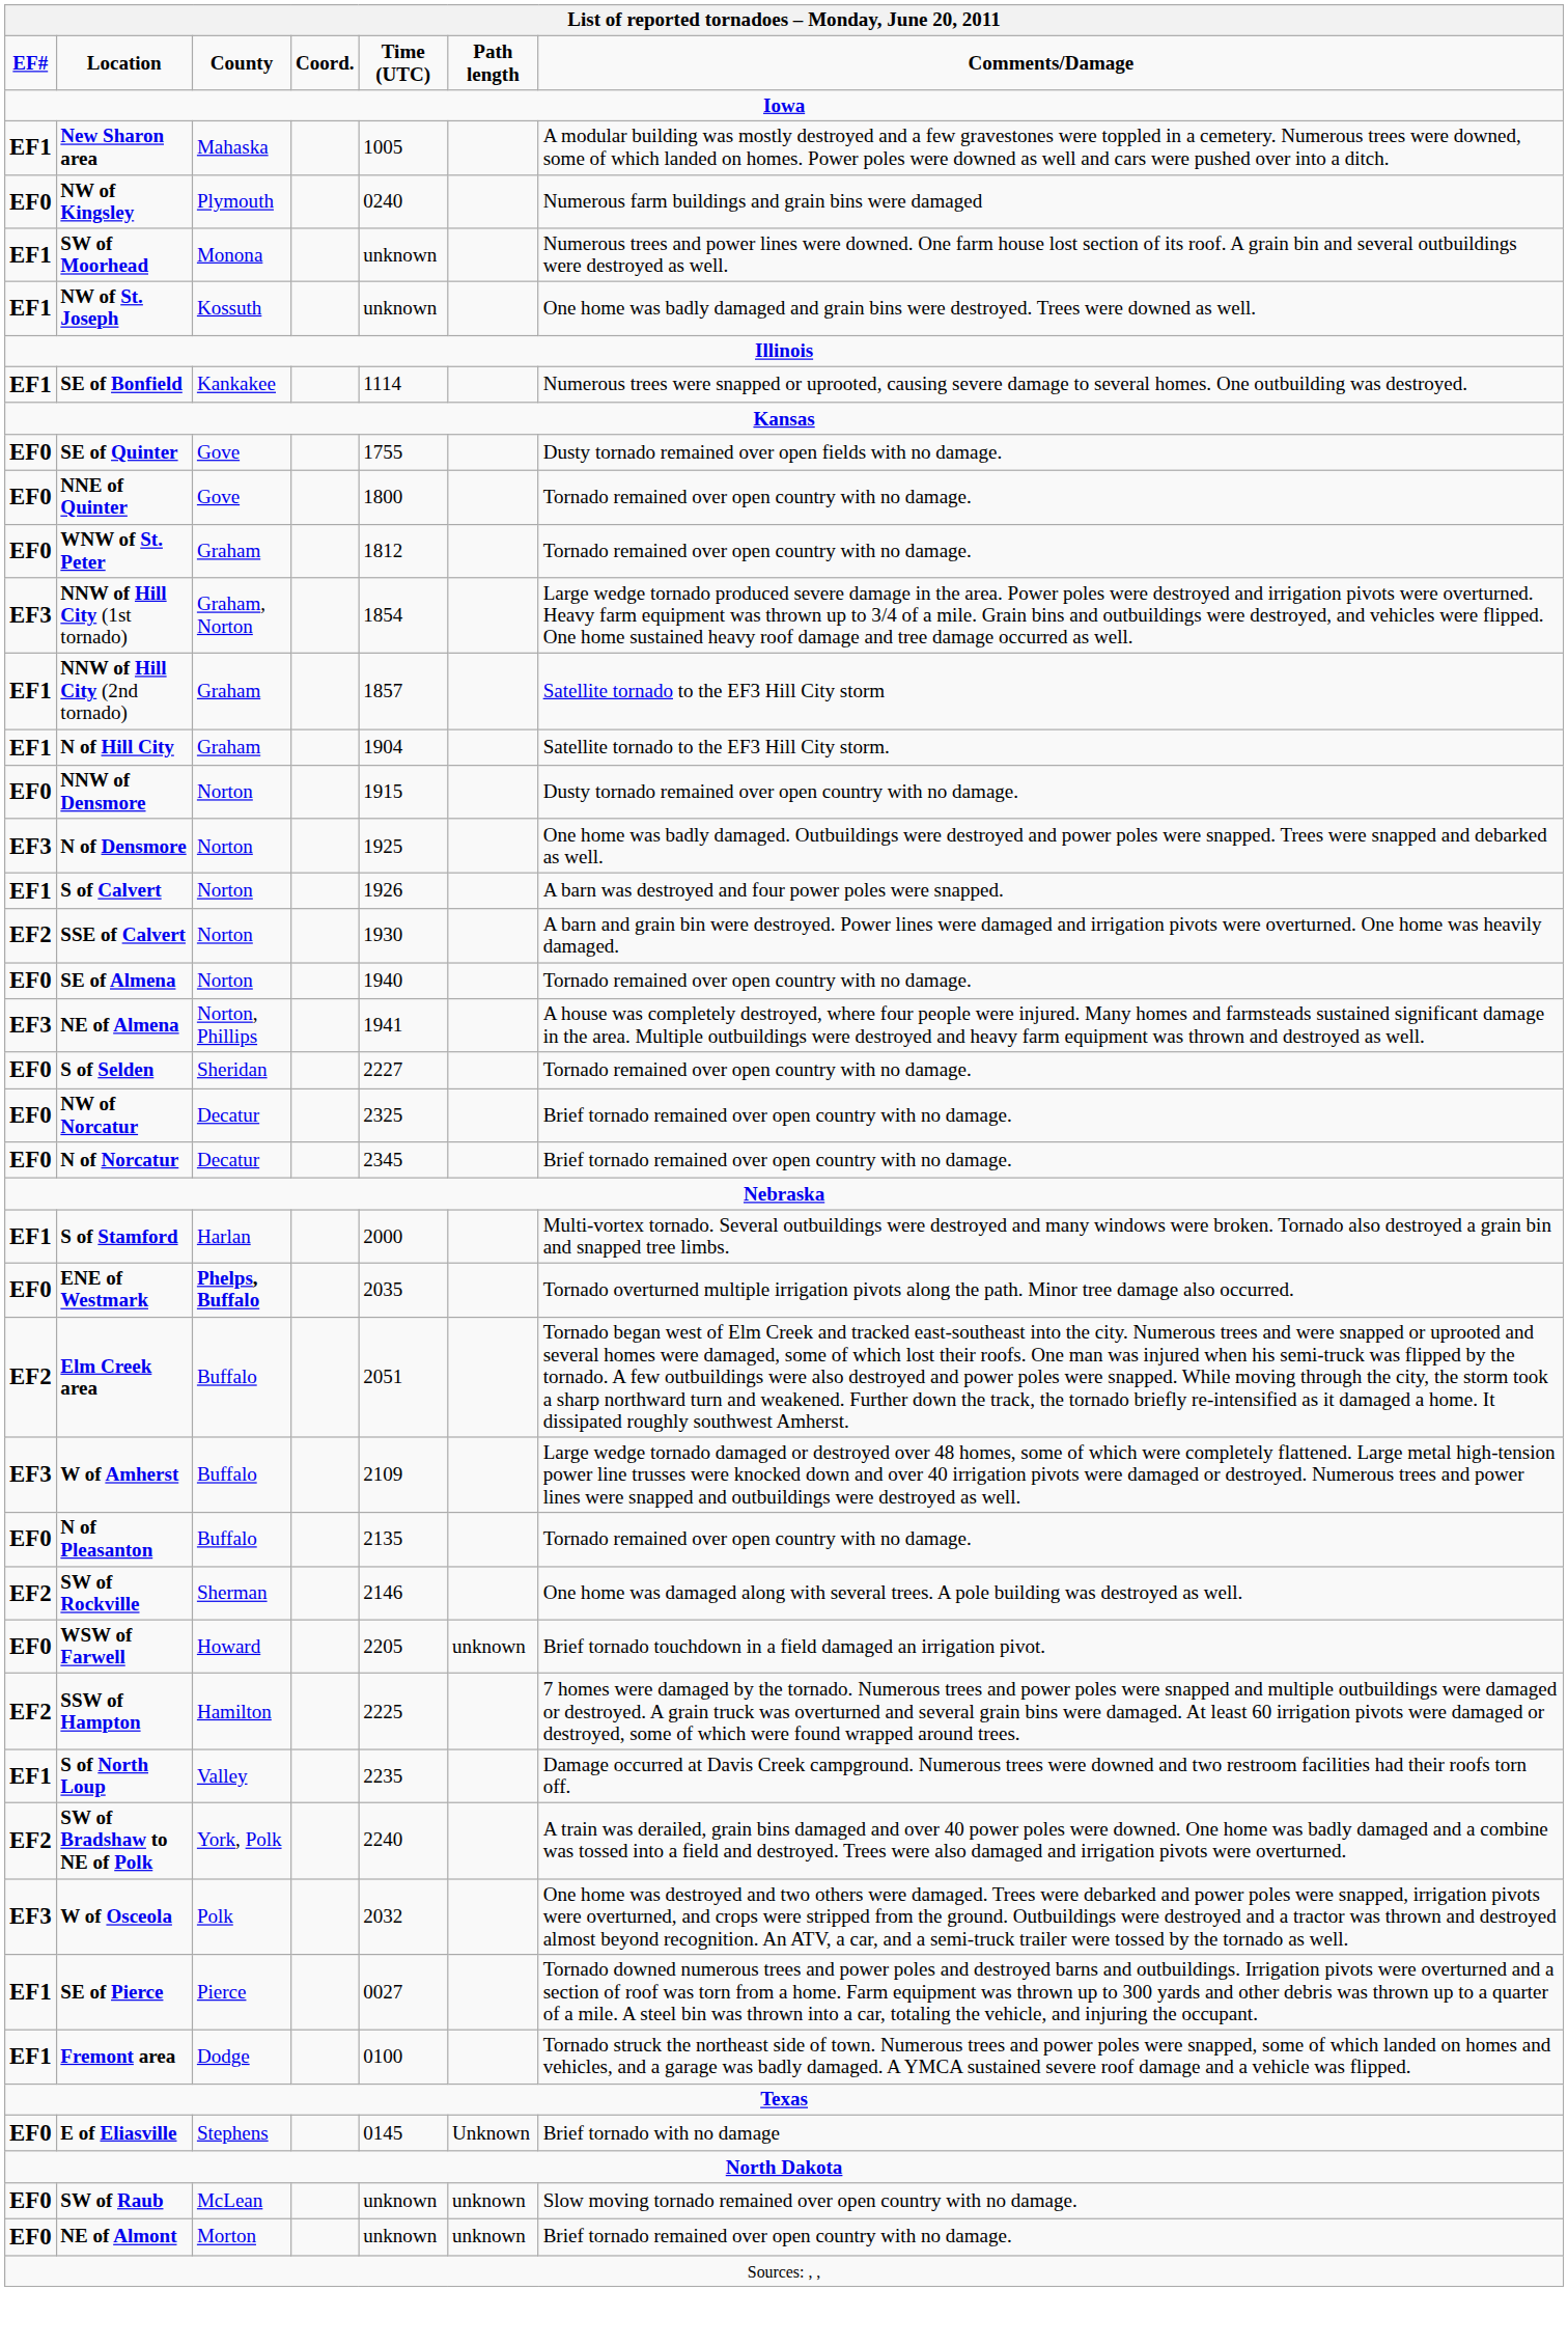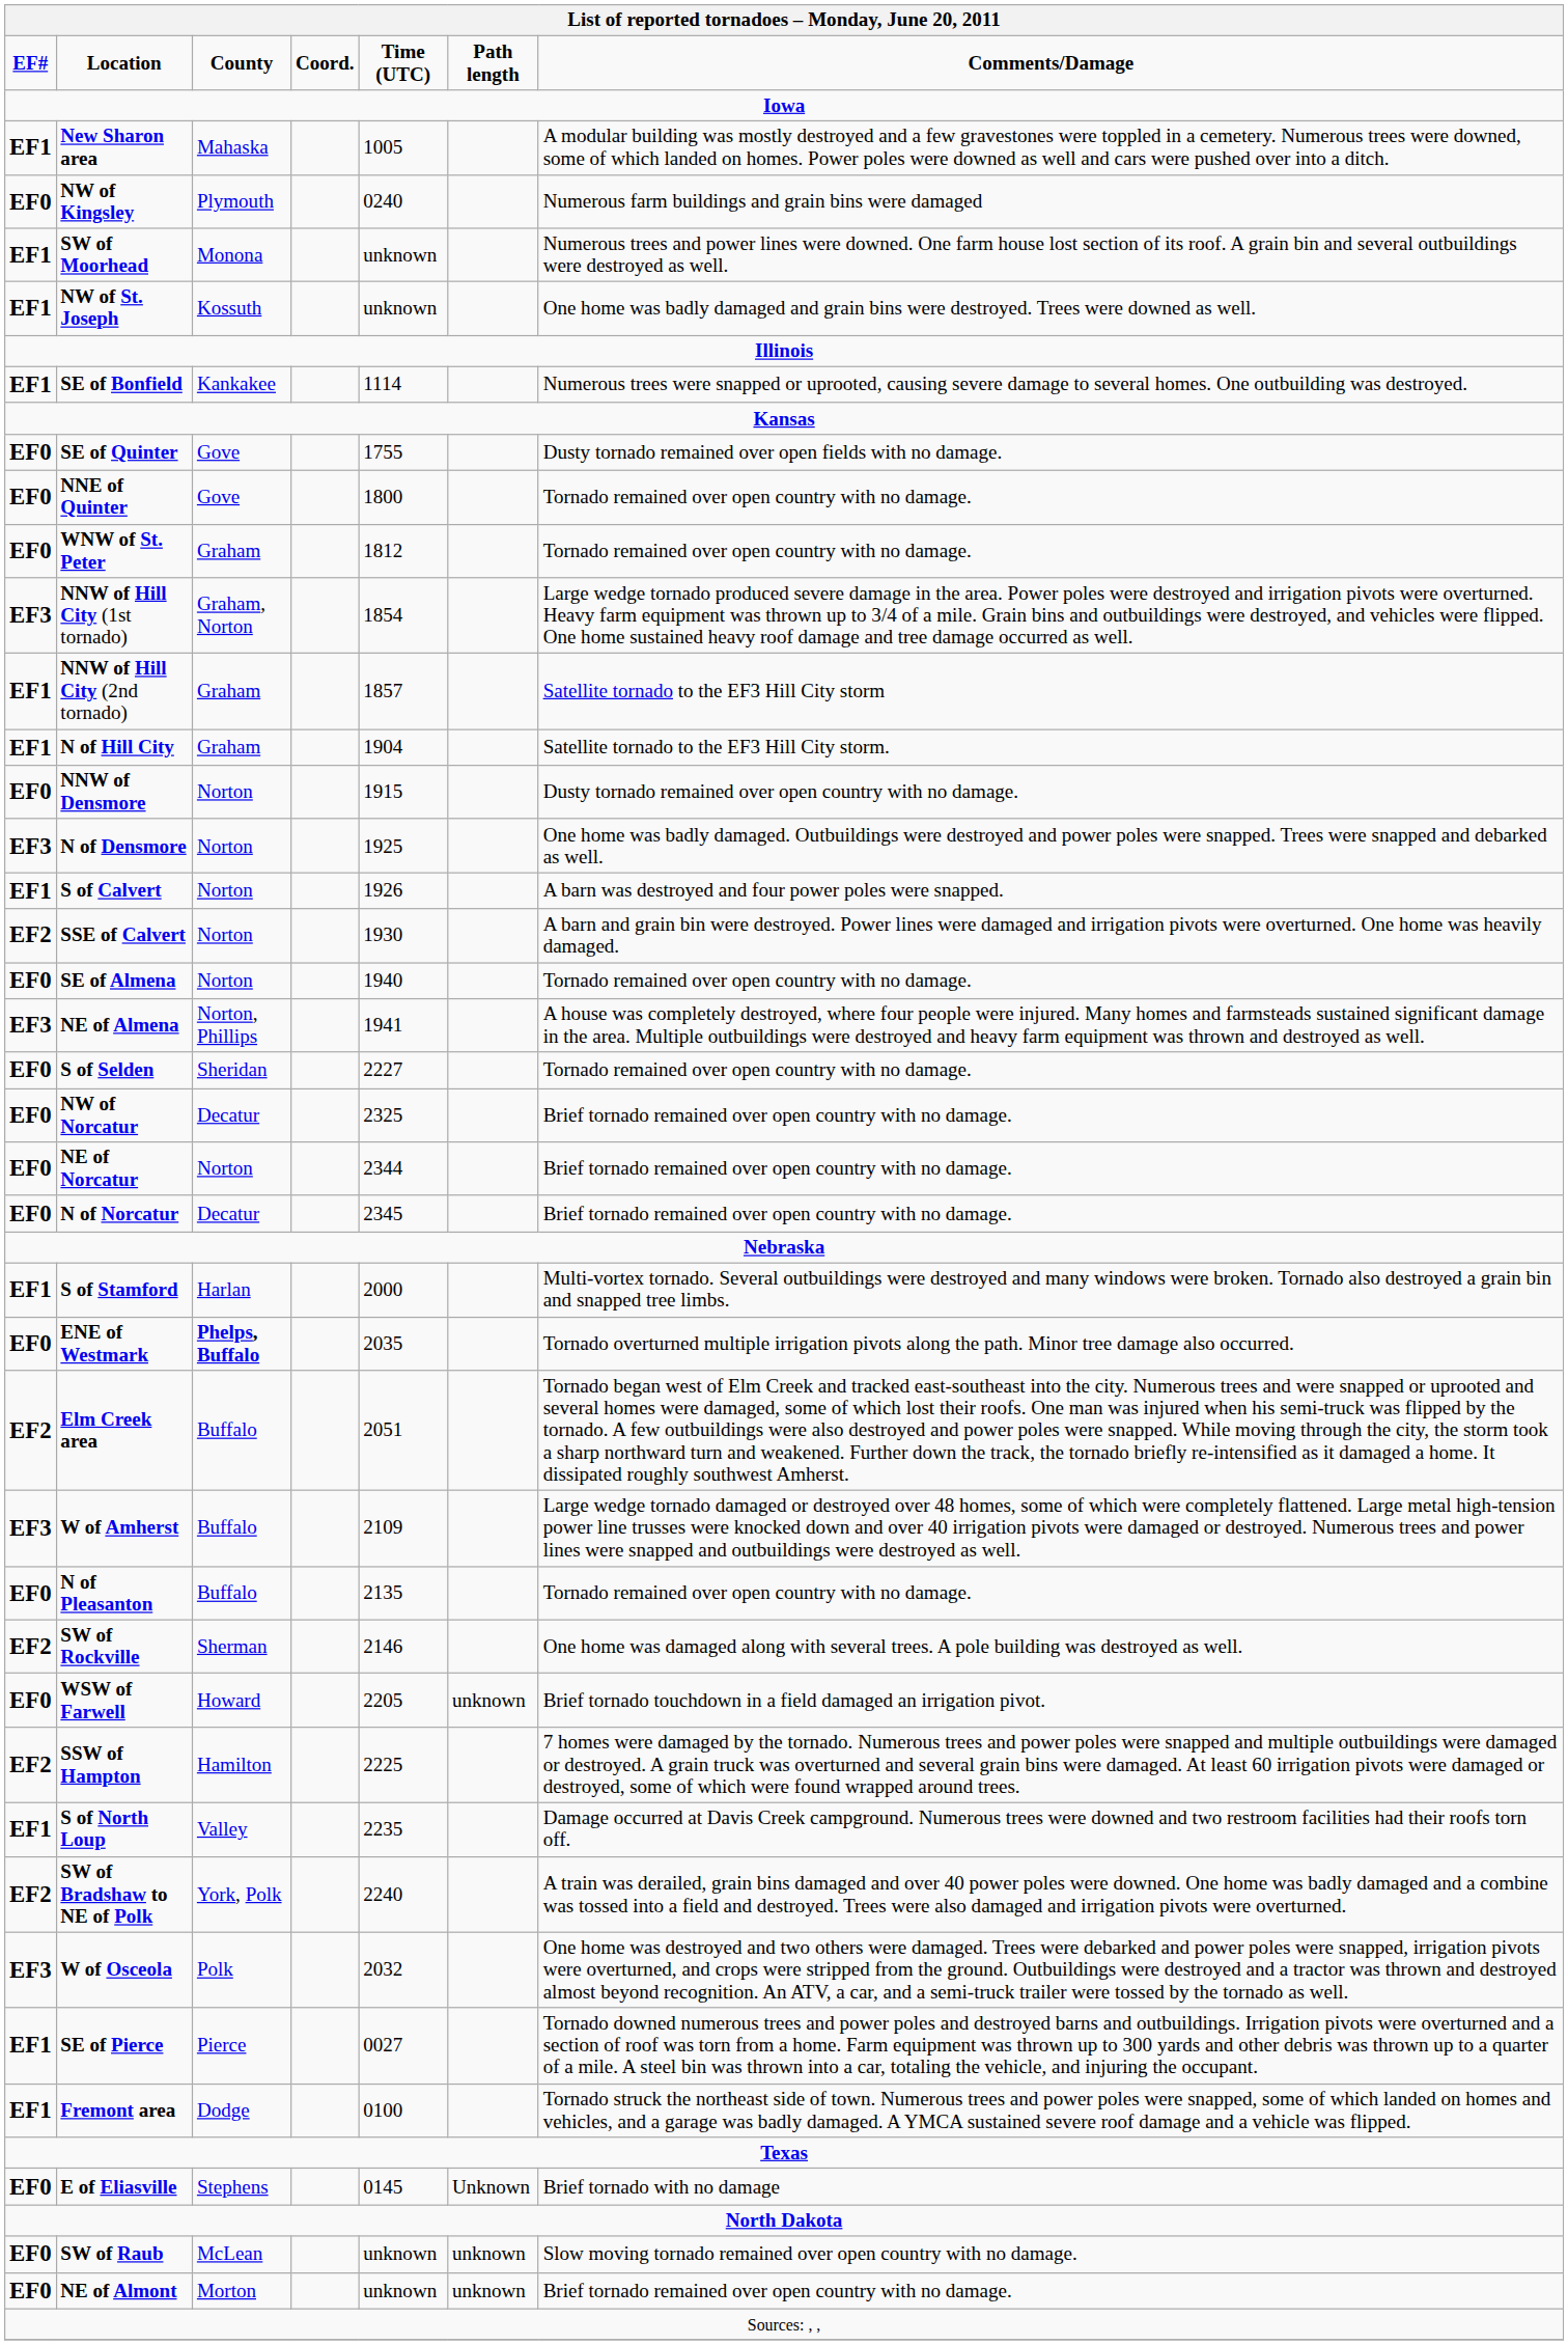+ row: EF0 | NE of Norcatur | Norton | 2344 | Brief tornado remained over open country with no damage.
